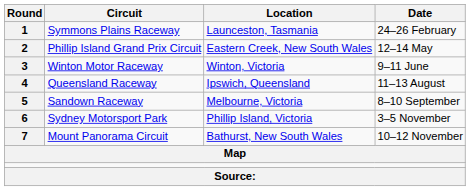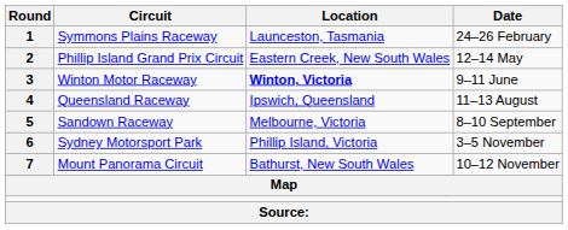Winton Motor Raceway | Location: normal -> bold
